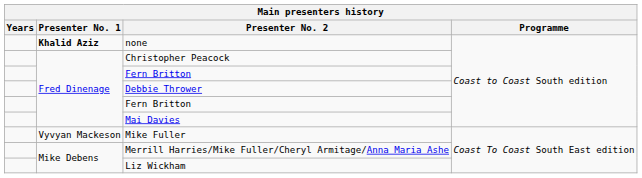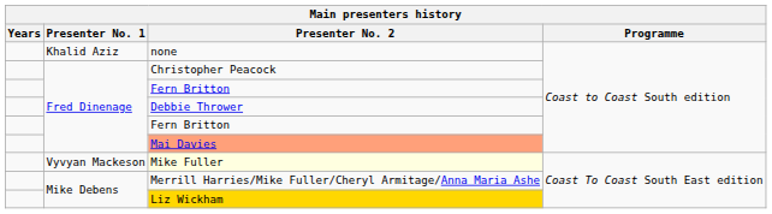none | Presenter No. 1: bold -> normal
Mai Davies | Presenter No. 2: no background -> lightsalmon background
Mike Fuller | Presenter No. 2: no background -> lightyellow background
Liz Wickham | Presenter No. 2: no background -> gold background
